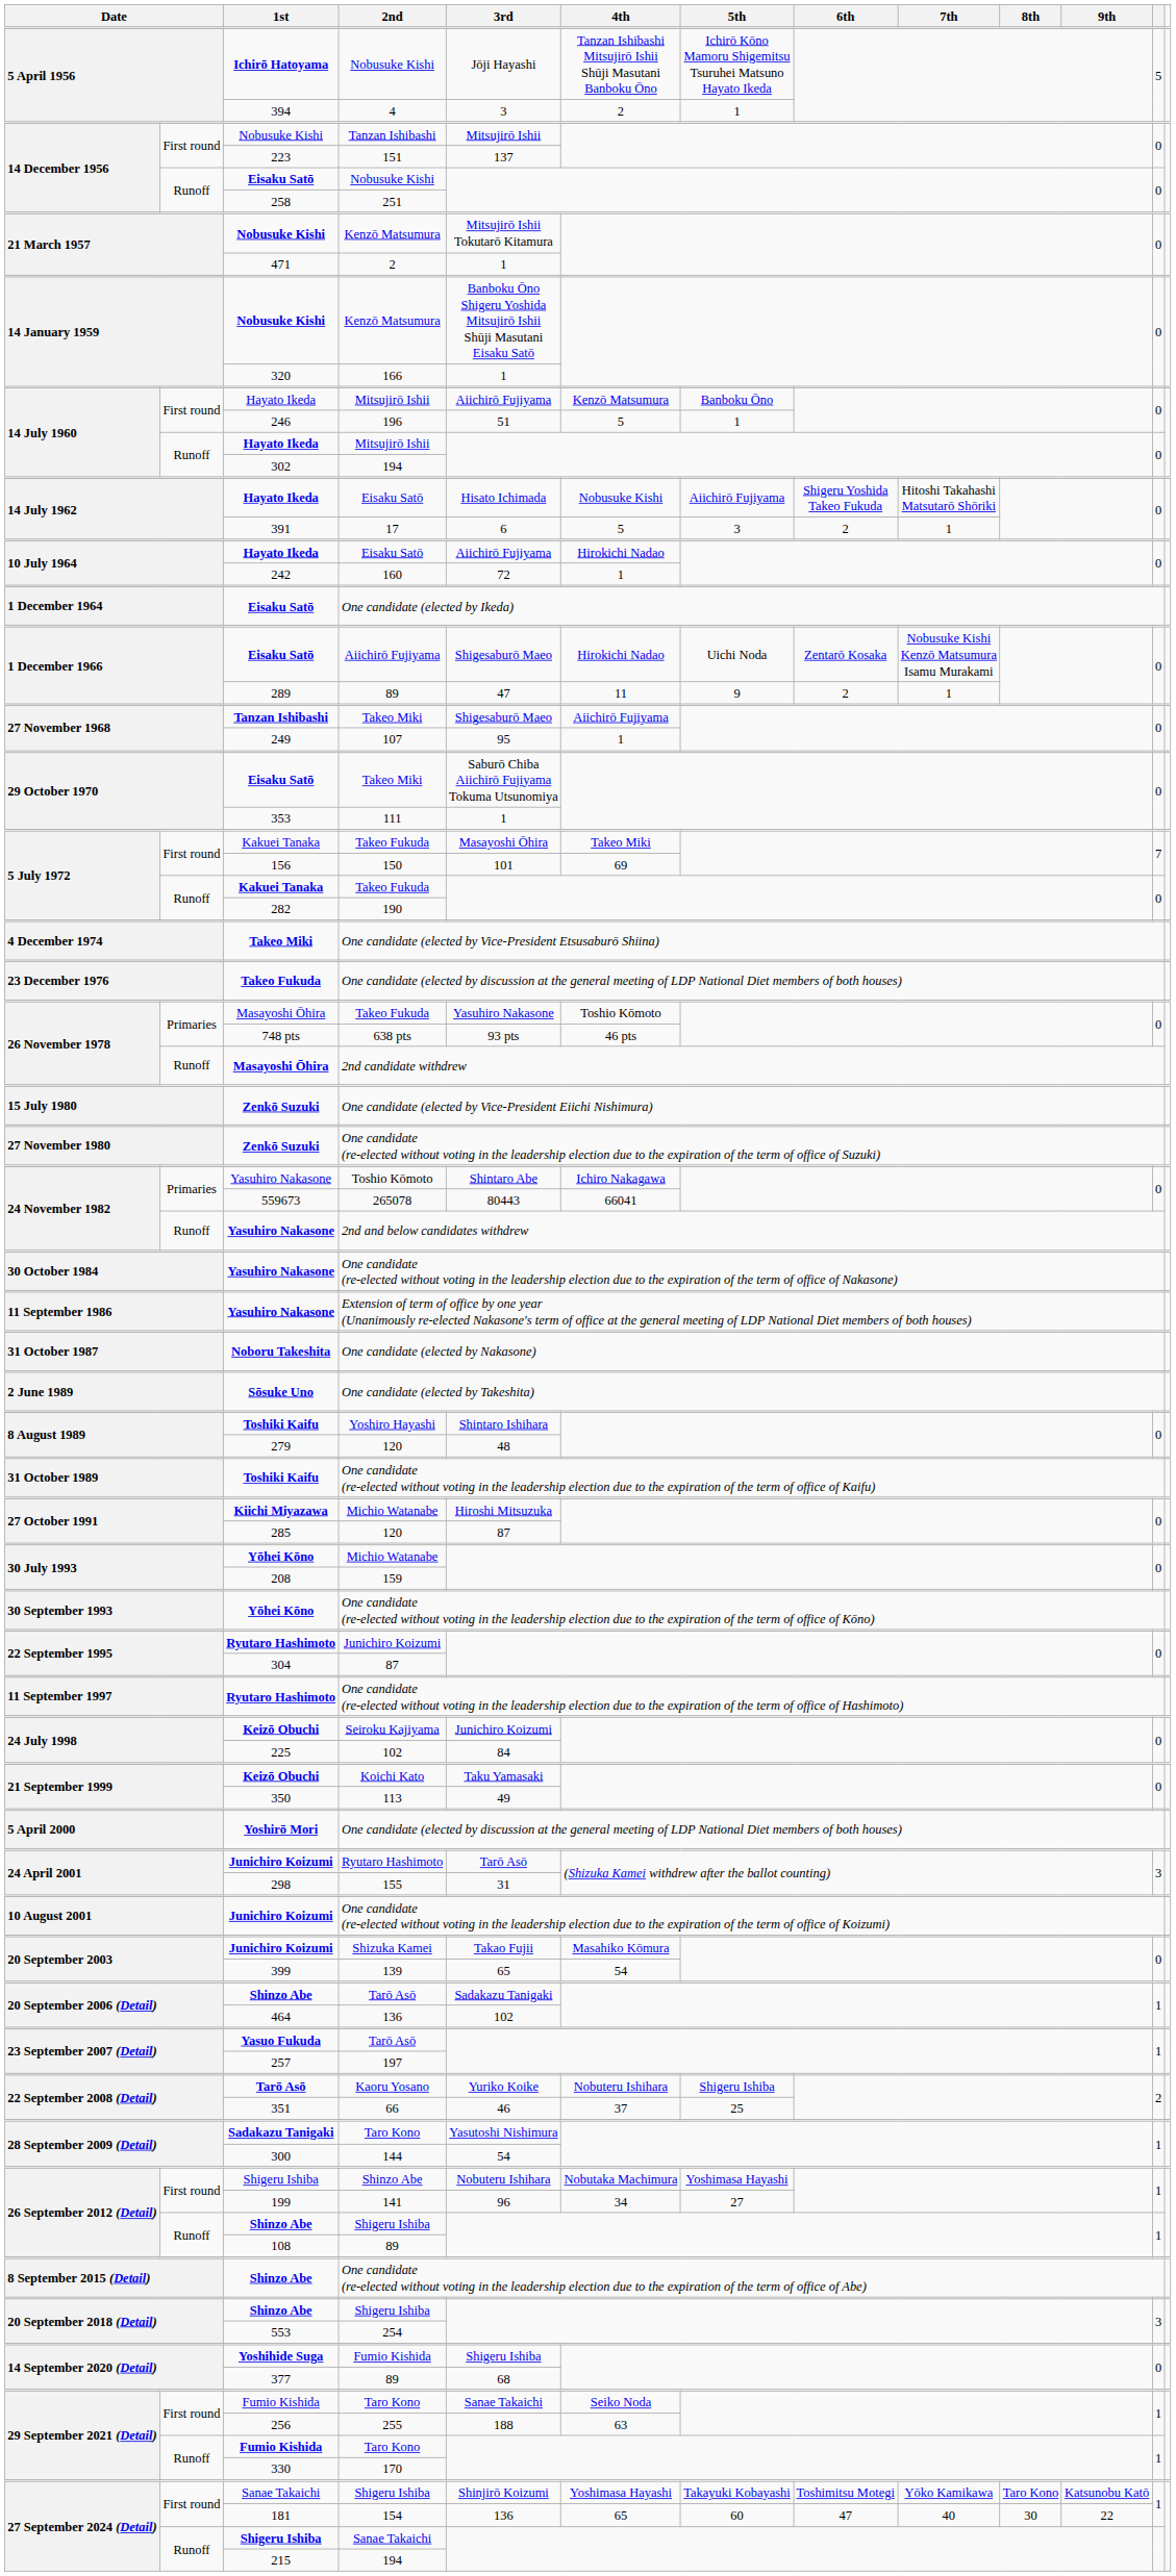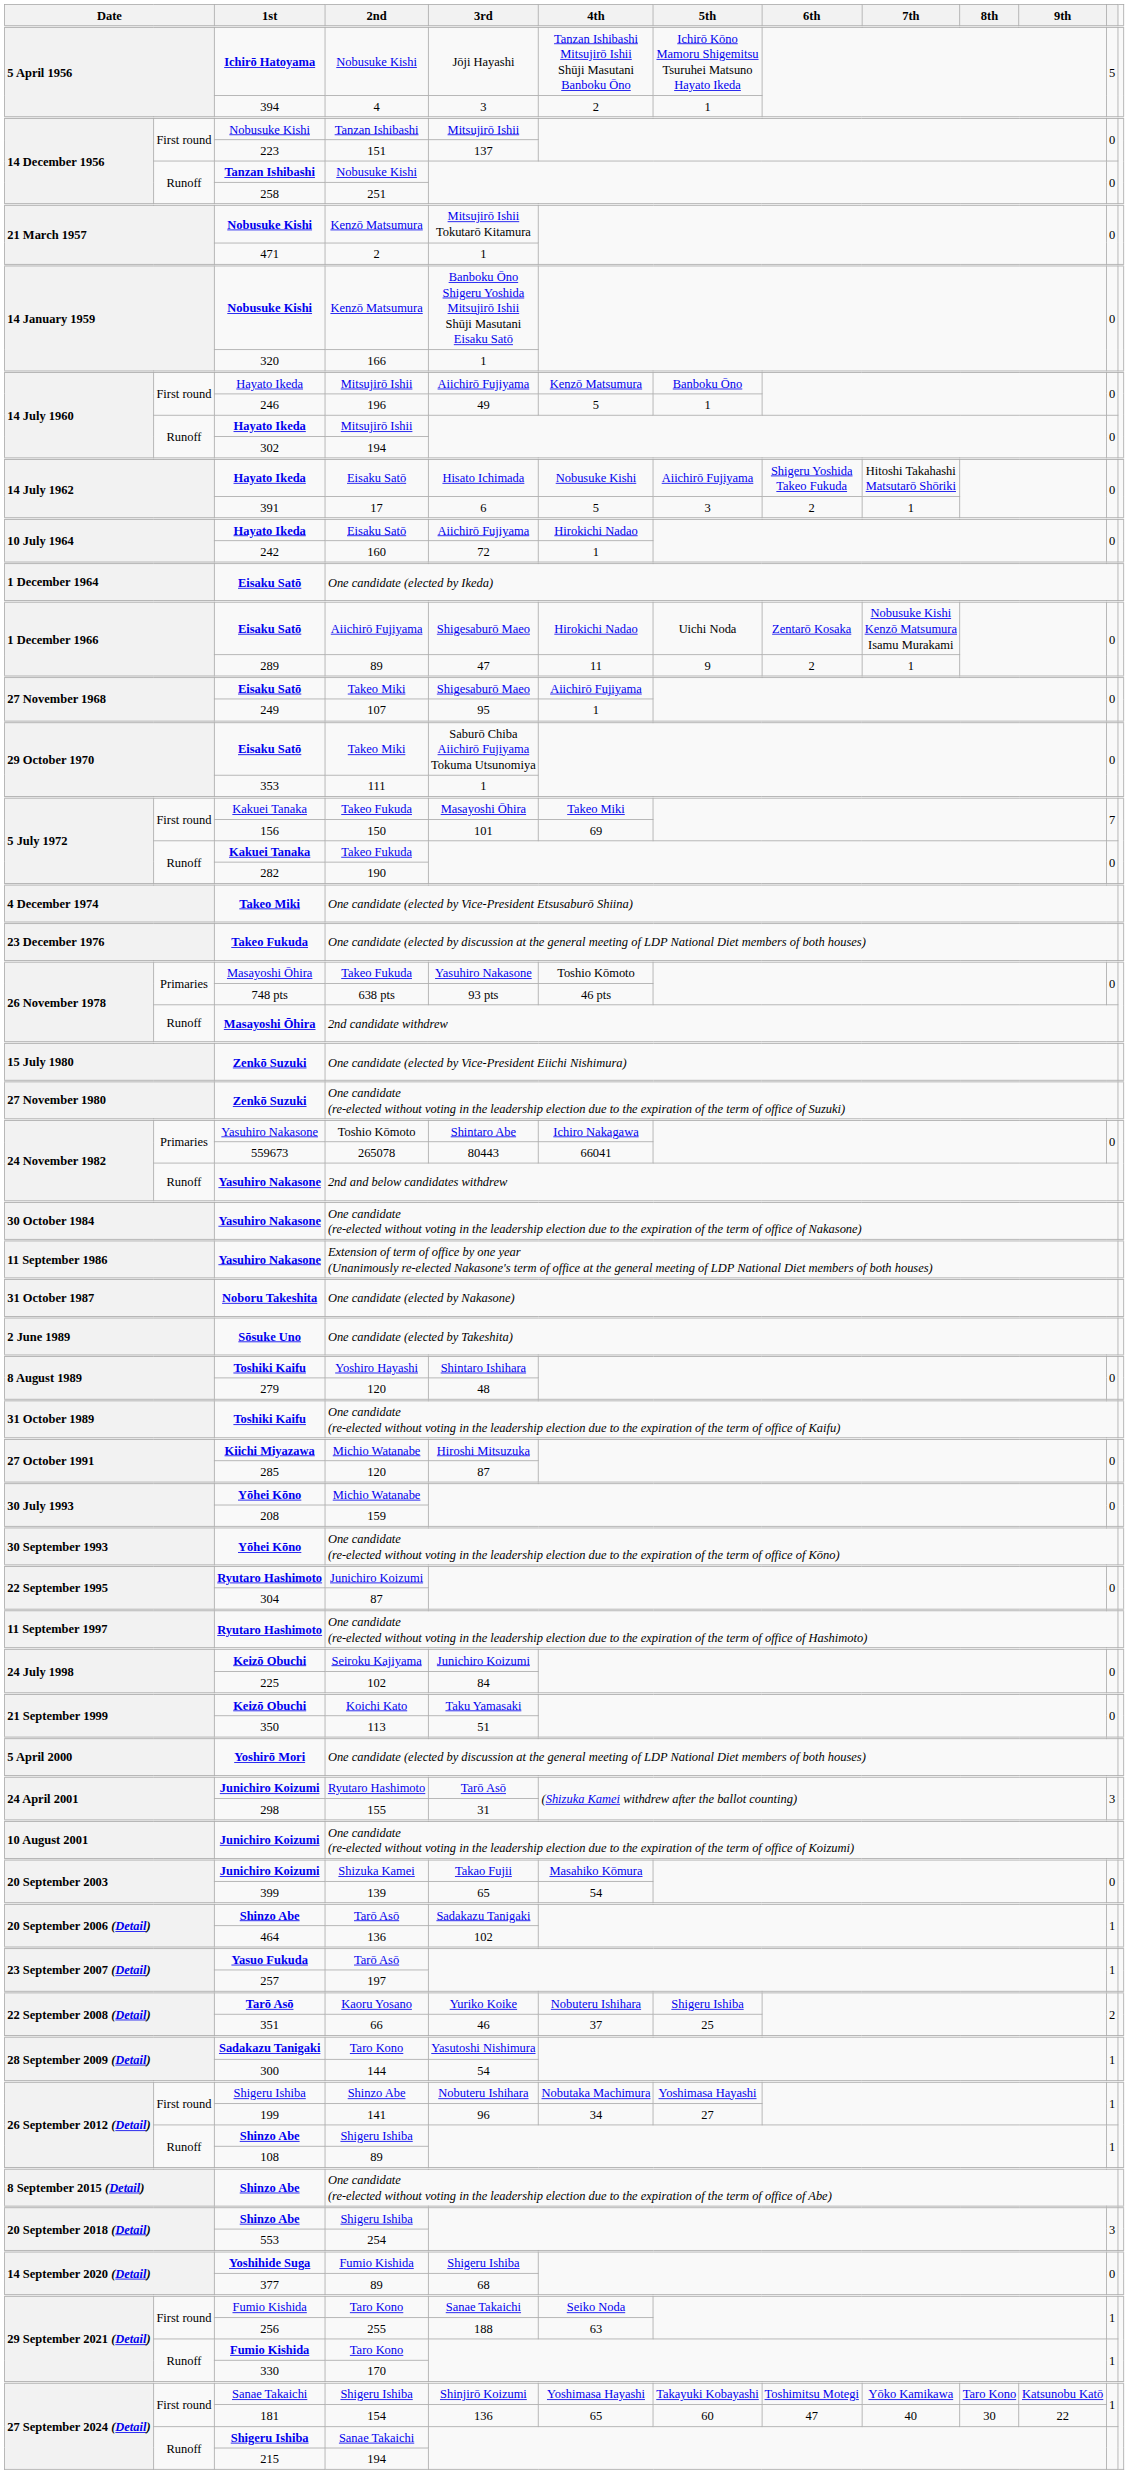Runoff / Nobusuke Kishi | 1st: Eisaku Satō -> Tanzan Ishibashi
196 | 3rd: 51 -> 49
27 November 1968 / Takeo Miki | 1st: Tanzan Ishibashi -> Eisaku Satō
113 | 3rd: 49 -> 51
